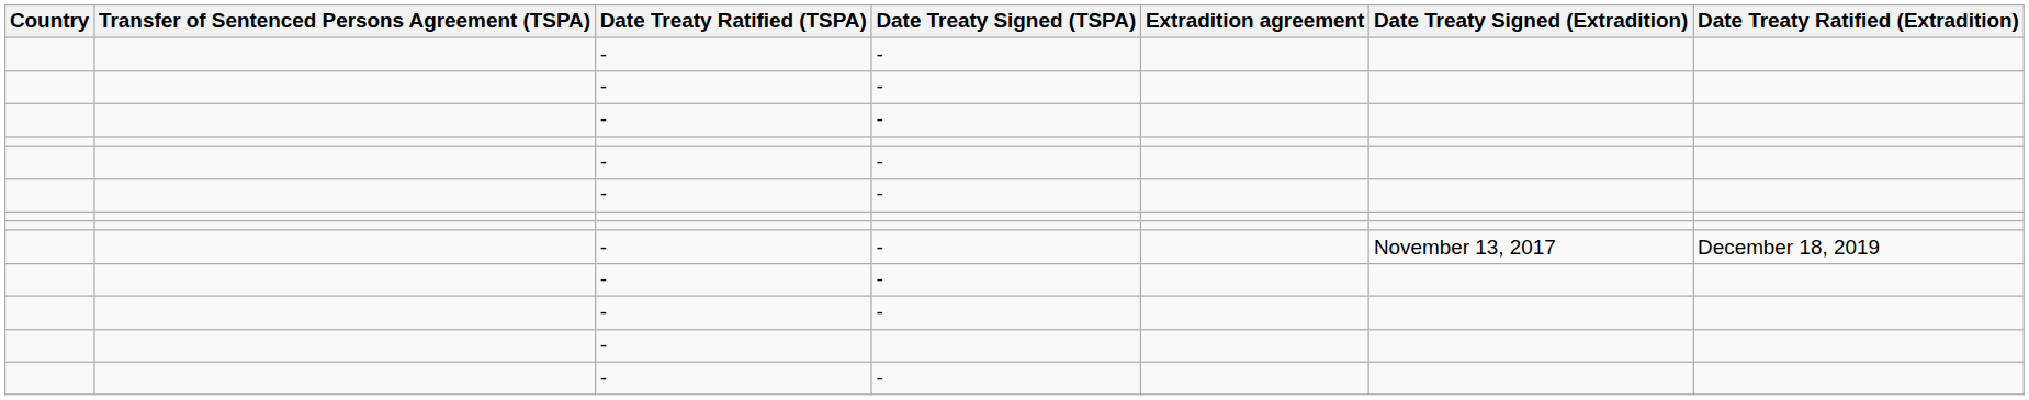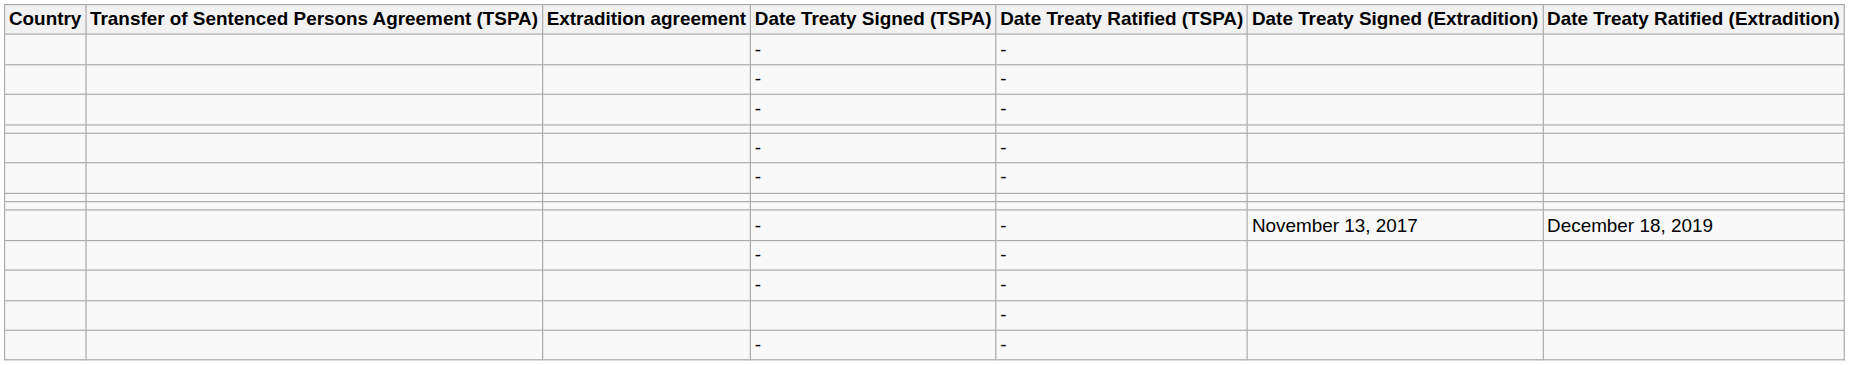columns swapped: Extradition agreement <-> Date Treaty Ratified (TSPA)
